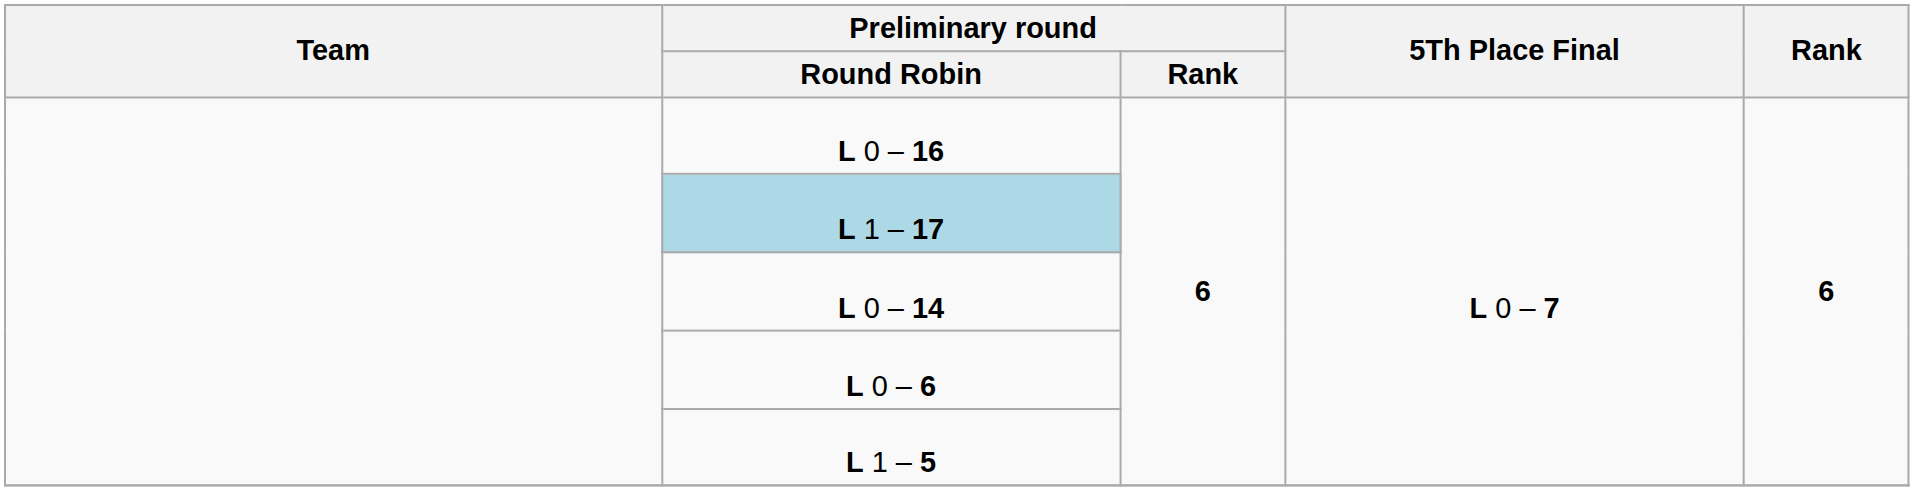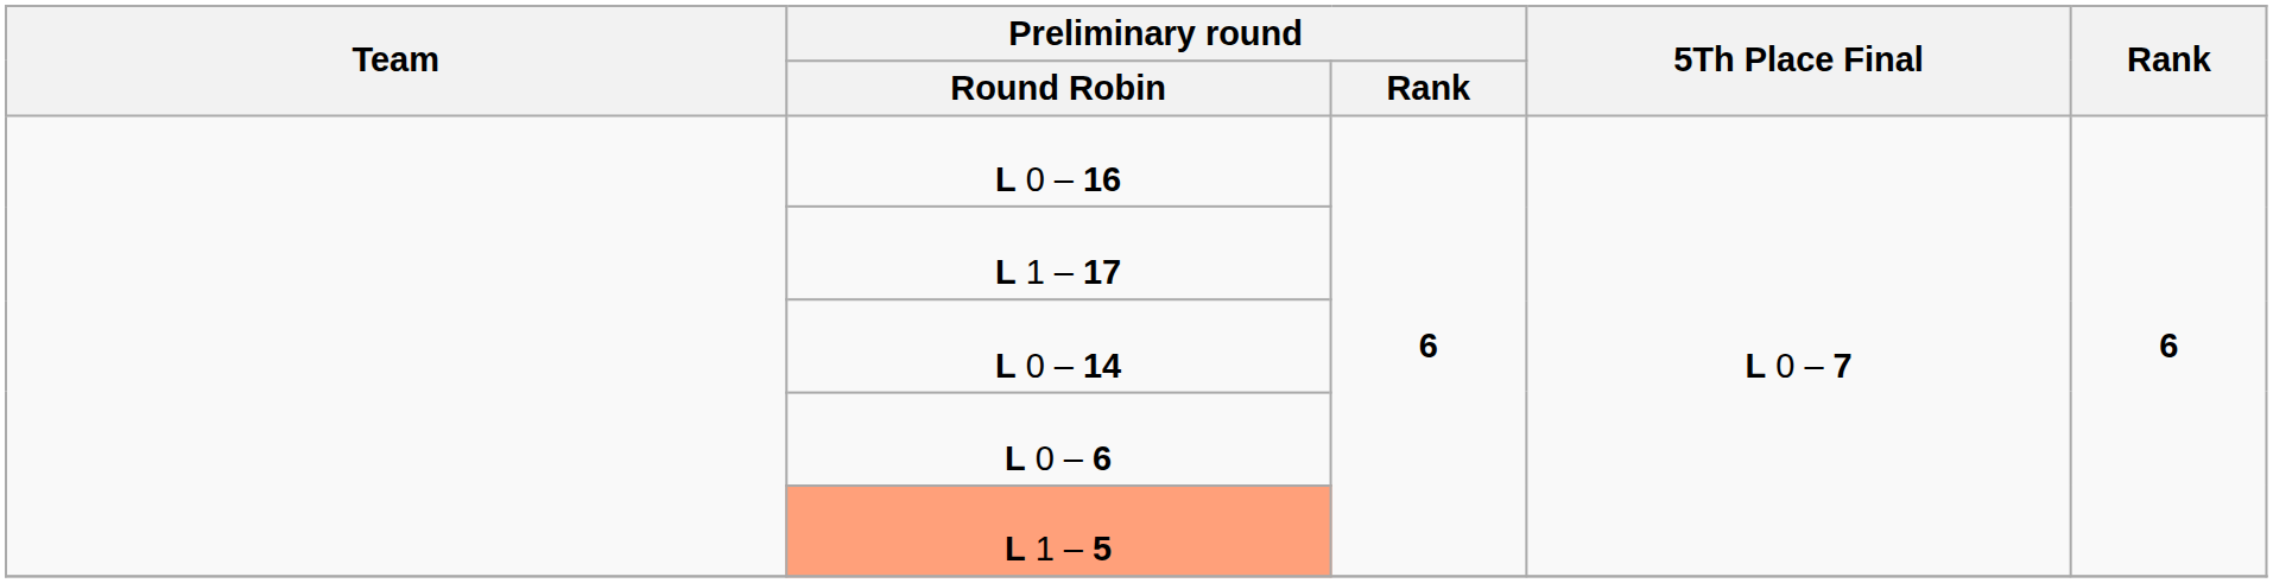L 1 – 17 | Preliminary round / Round Robin: lightblue background -> no background
L 1 – 5 | Preliminary round / Round Robin: no background -> lightsalmon background
